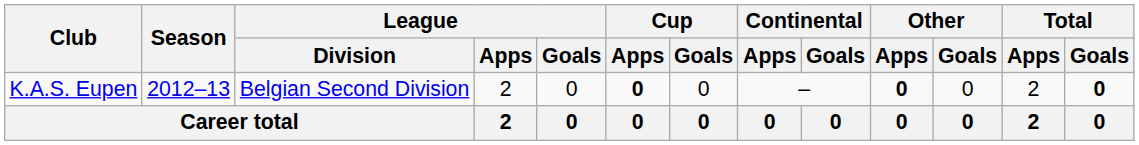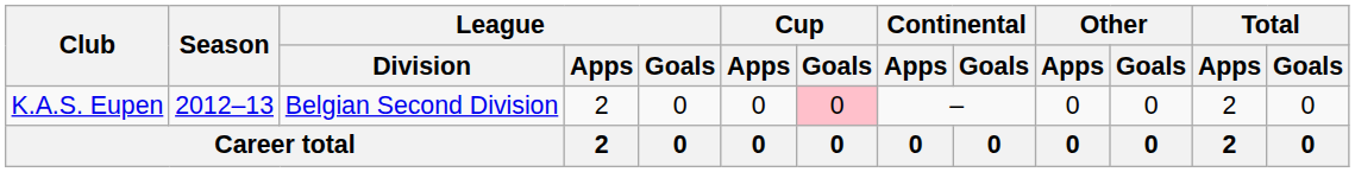K.A.S. Eupen | Cup / Apps: bold -> normal
K.A.S. Eupen | Cup / Goals: no background -> pink background
K.A.S. Eupen | Other / Apps: bold -> normal
K.A.S. Eupen | Total / Goals: bold -> normal
